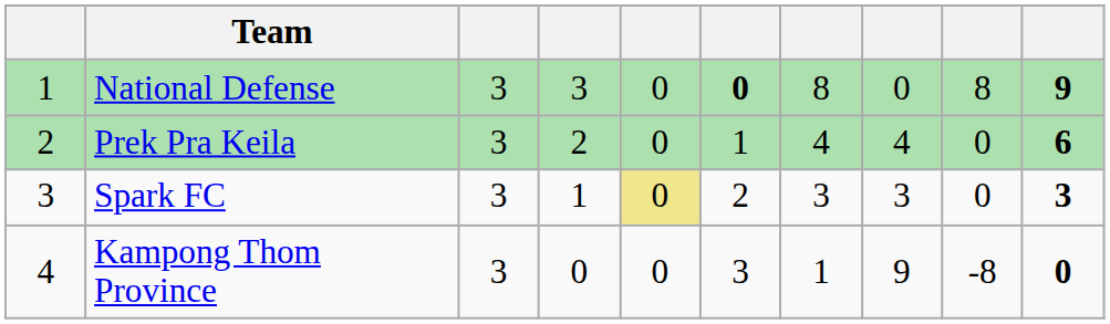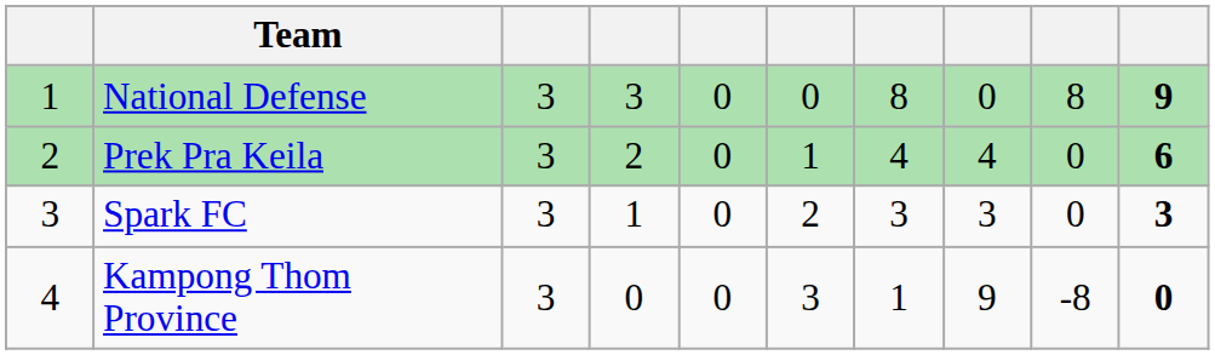National Defense | column 6: bold -> normal
Spark FC | column 5: khaki background -> no background
